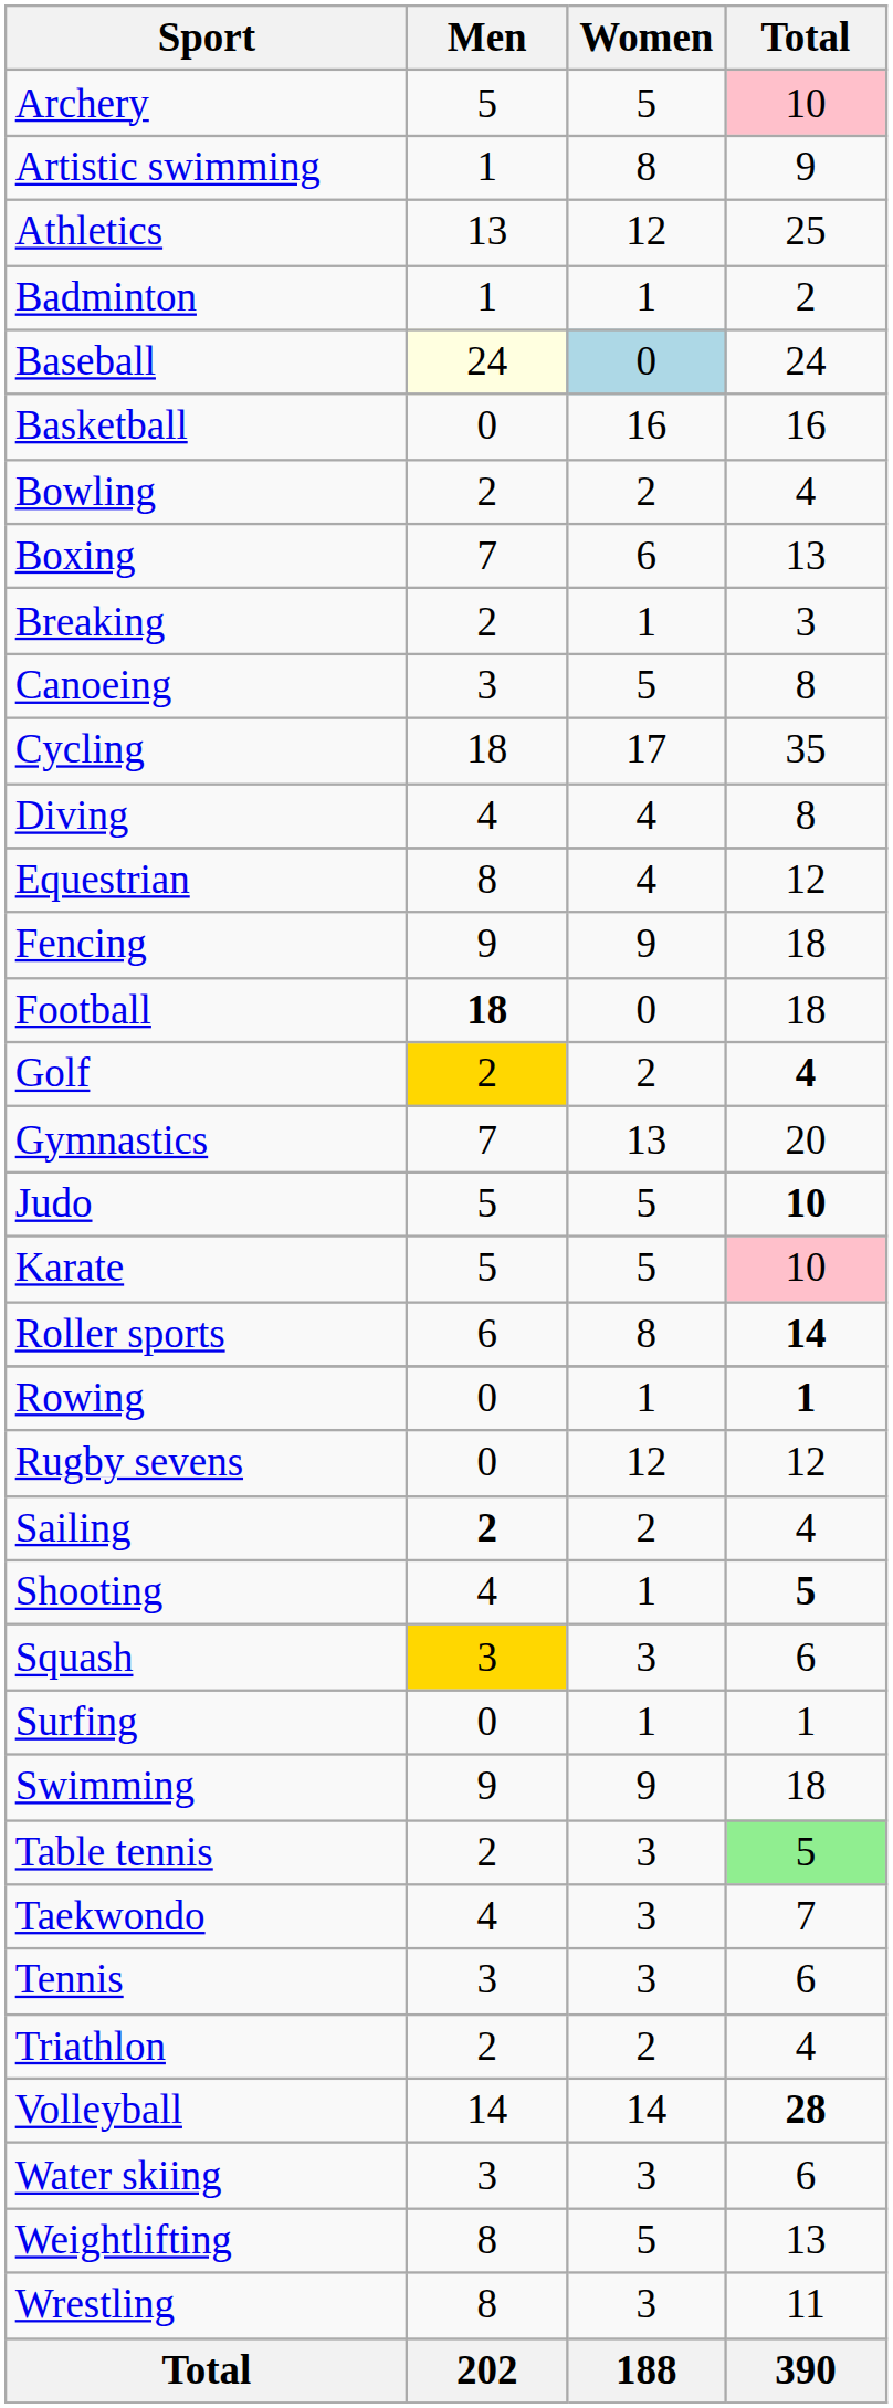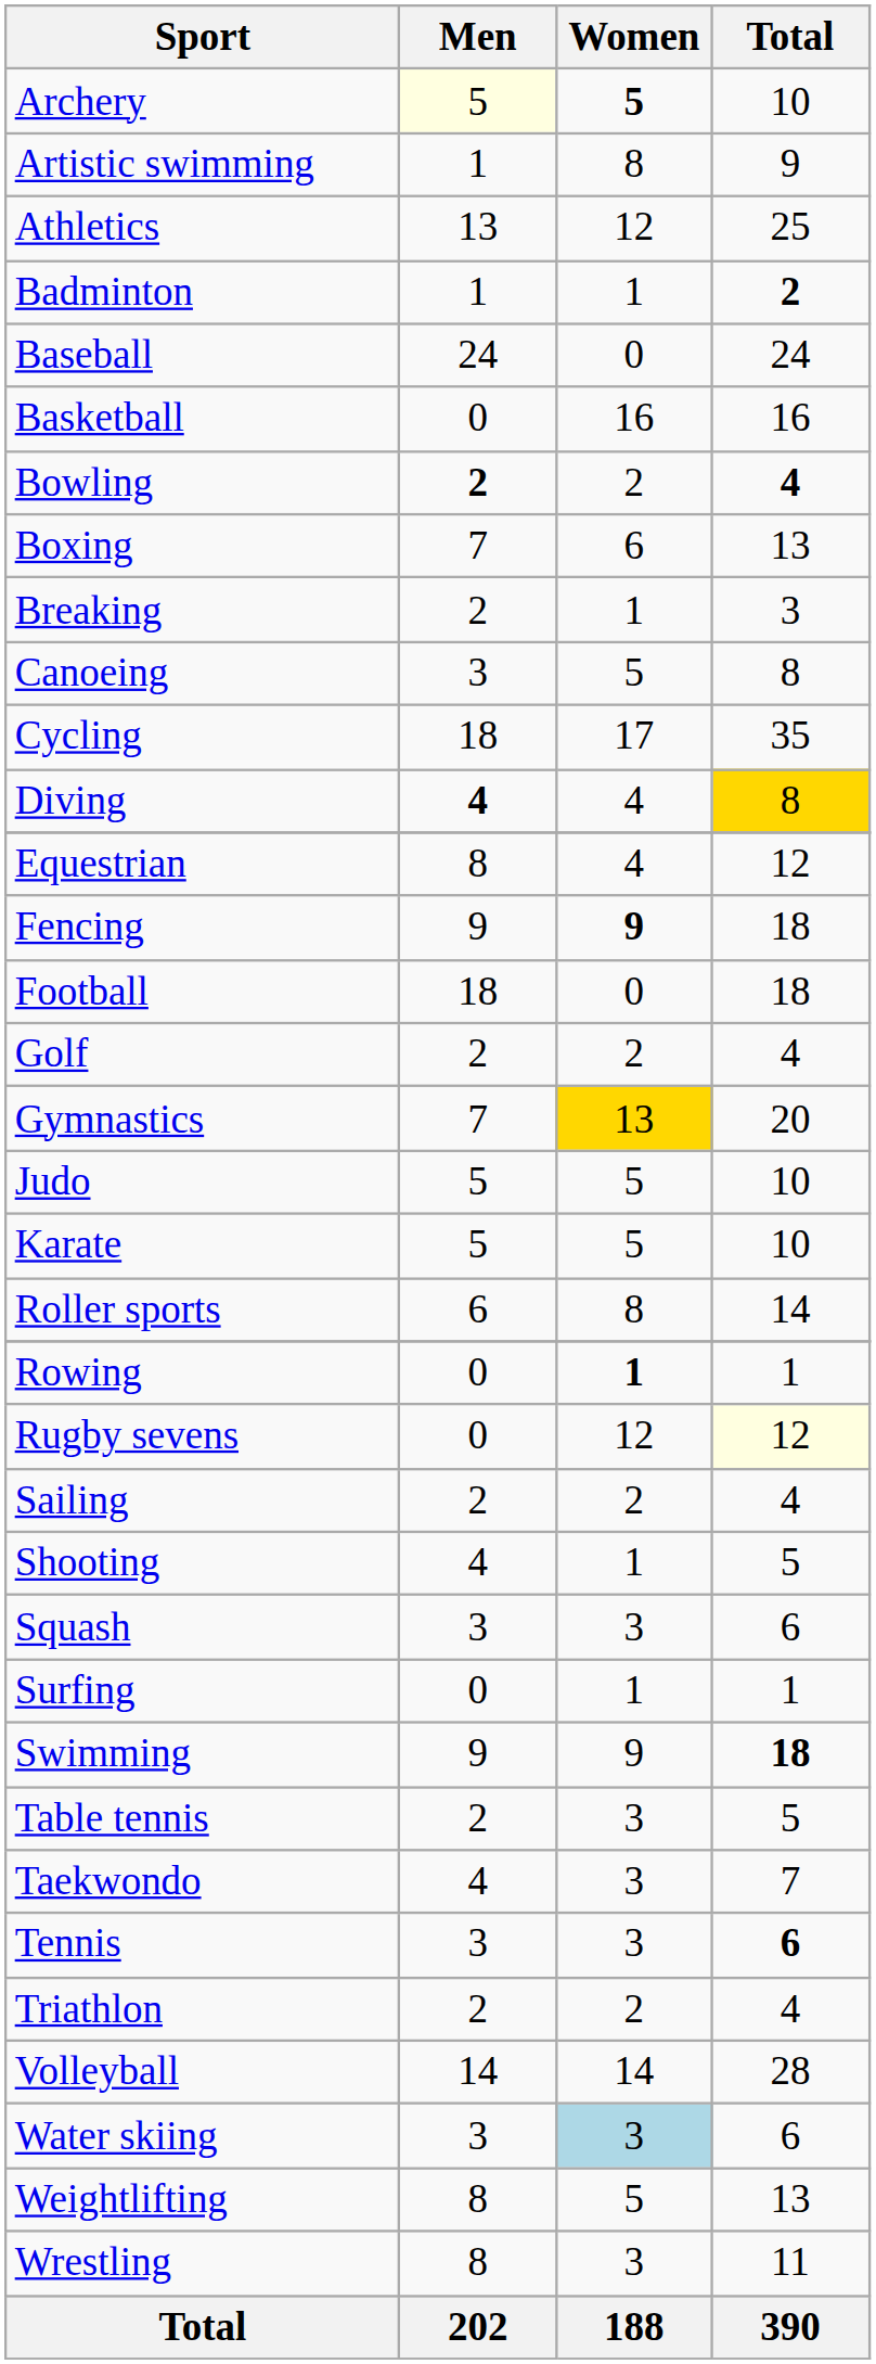Archery | Men: no background -> lightyellow background
Archery | Women: normal -> bold
Archery | Total: pink background -> no background
Badminton | Total: normal -> bold
Baseball | Men: lightyellow background -> no background
Baseball | Women: lightblue background -> no background
Bowling | Men: normal -> bold
Bowling | Total: normal -> bold
Diving | Men: normal -> bold
Diving | Total: no background -> gold background
Fencing | Women: normal -> bold
Football | Men: bold -> normal
Golf | Men: gold background -> no background
Golf | Total: bold -> normal
Gymnastics | Women: no background -> gold background
Judo | Total: bold -> normal
Karate | Total: pink background -> no background
Roller sports | Total: bold -> normal
Rowing | Women: normal -> bold
Rowing | Total: bold -> normal
Rugby sevens | Total: no background -> lightyellow background
Sailing | Men: bold -> normal
Shooting | Total: bold -> normal
Squash | Men: gold background -> no background
Swimming | Total: normal -> bold
Table tennis | Total: lightgreen background -> no background
Tennis | Total: normal -> bold
Volleyball | Total: bold -> normal
Water skiing | Women: no background -> lightblue background
